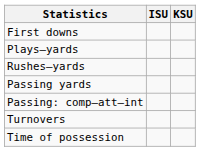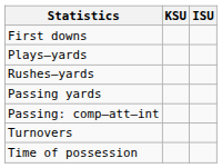columns swapped: ISU <-> KSU
